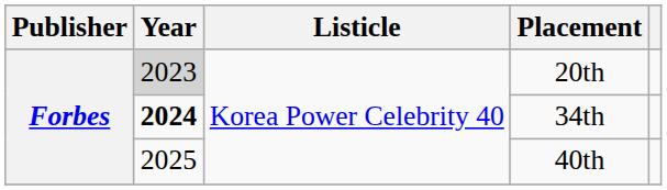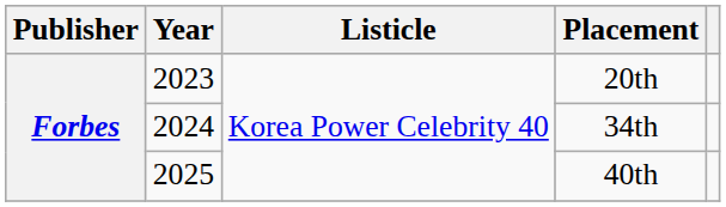20th | Year: lightgrey background -> no background
34th | Year: bold -> normal
